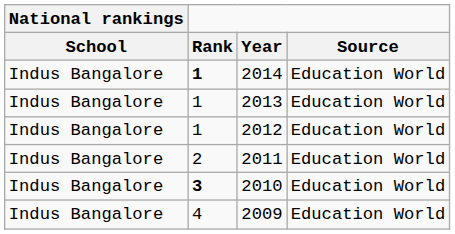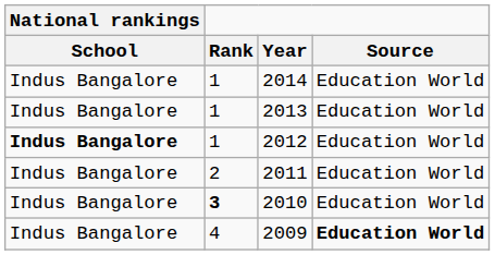2014 | Rank: bold -> normal
2012 | National rankings / School: normal -> bold
2009 | Source: normal -> bold
